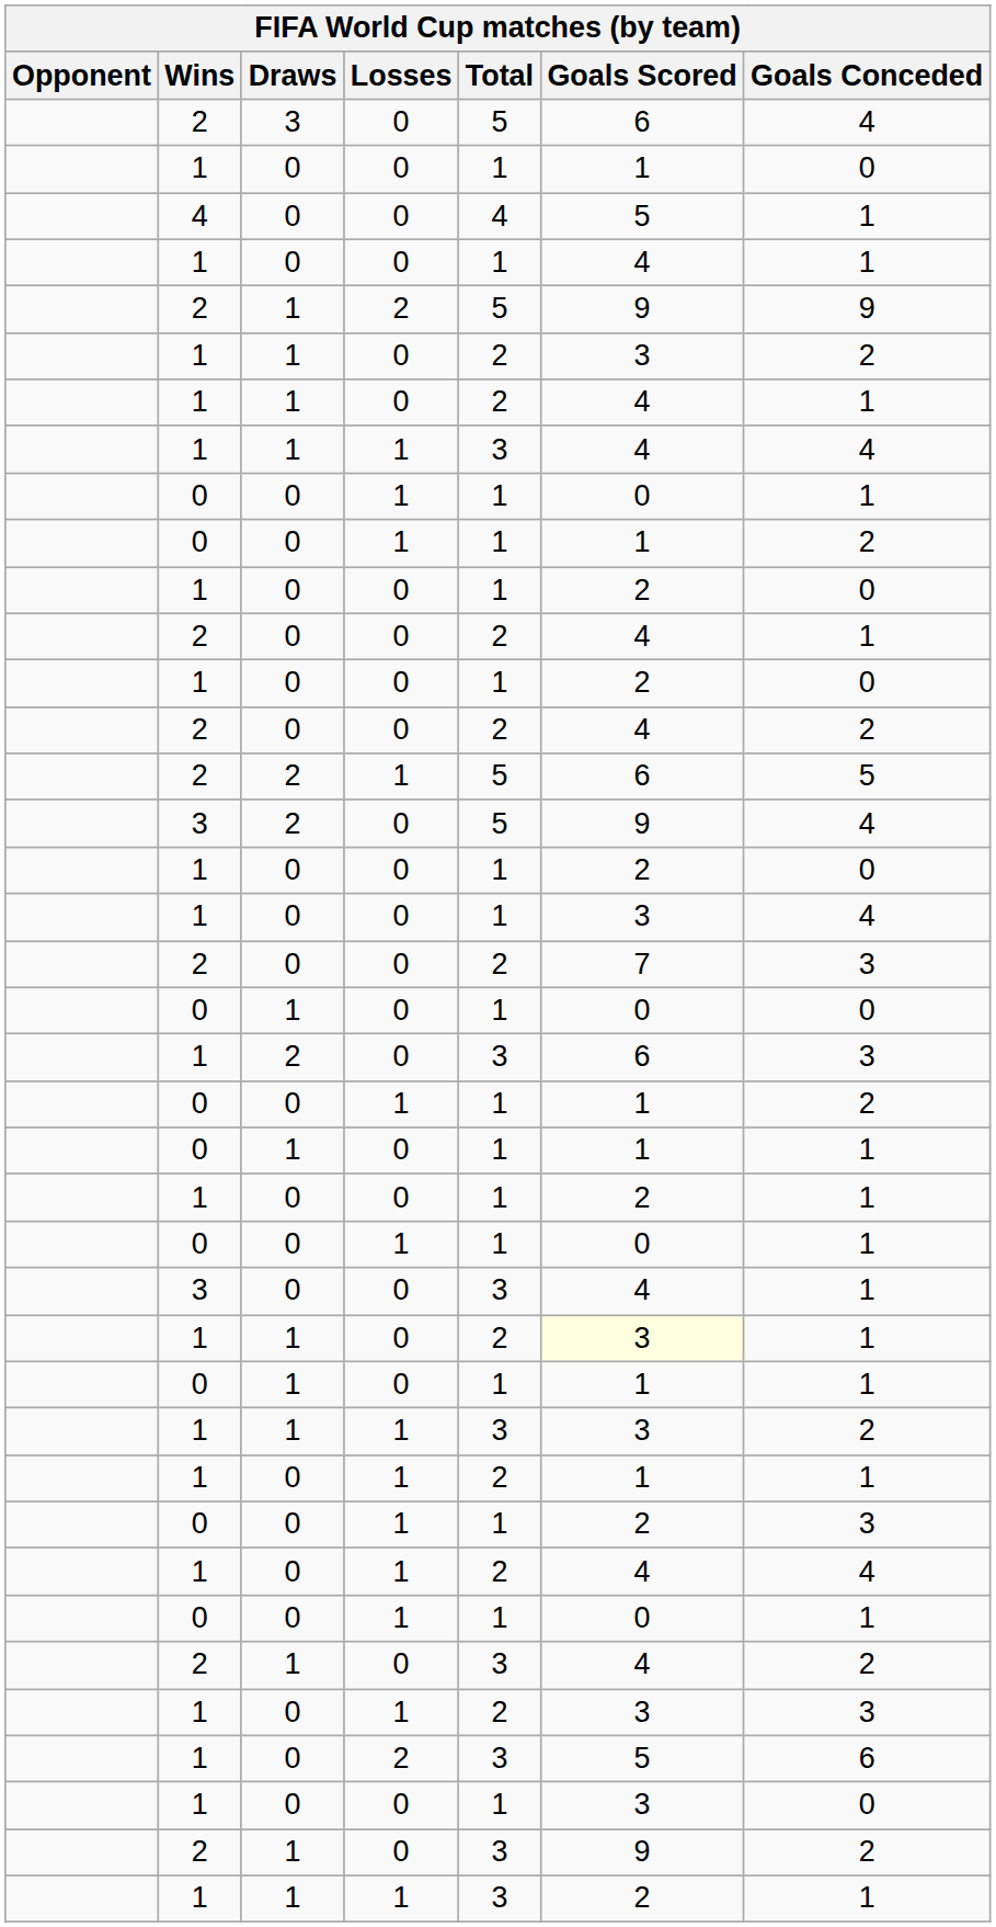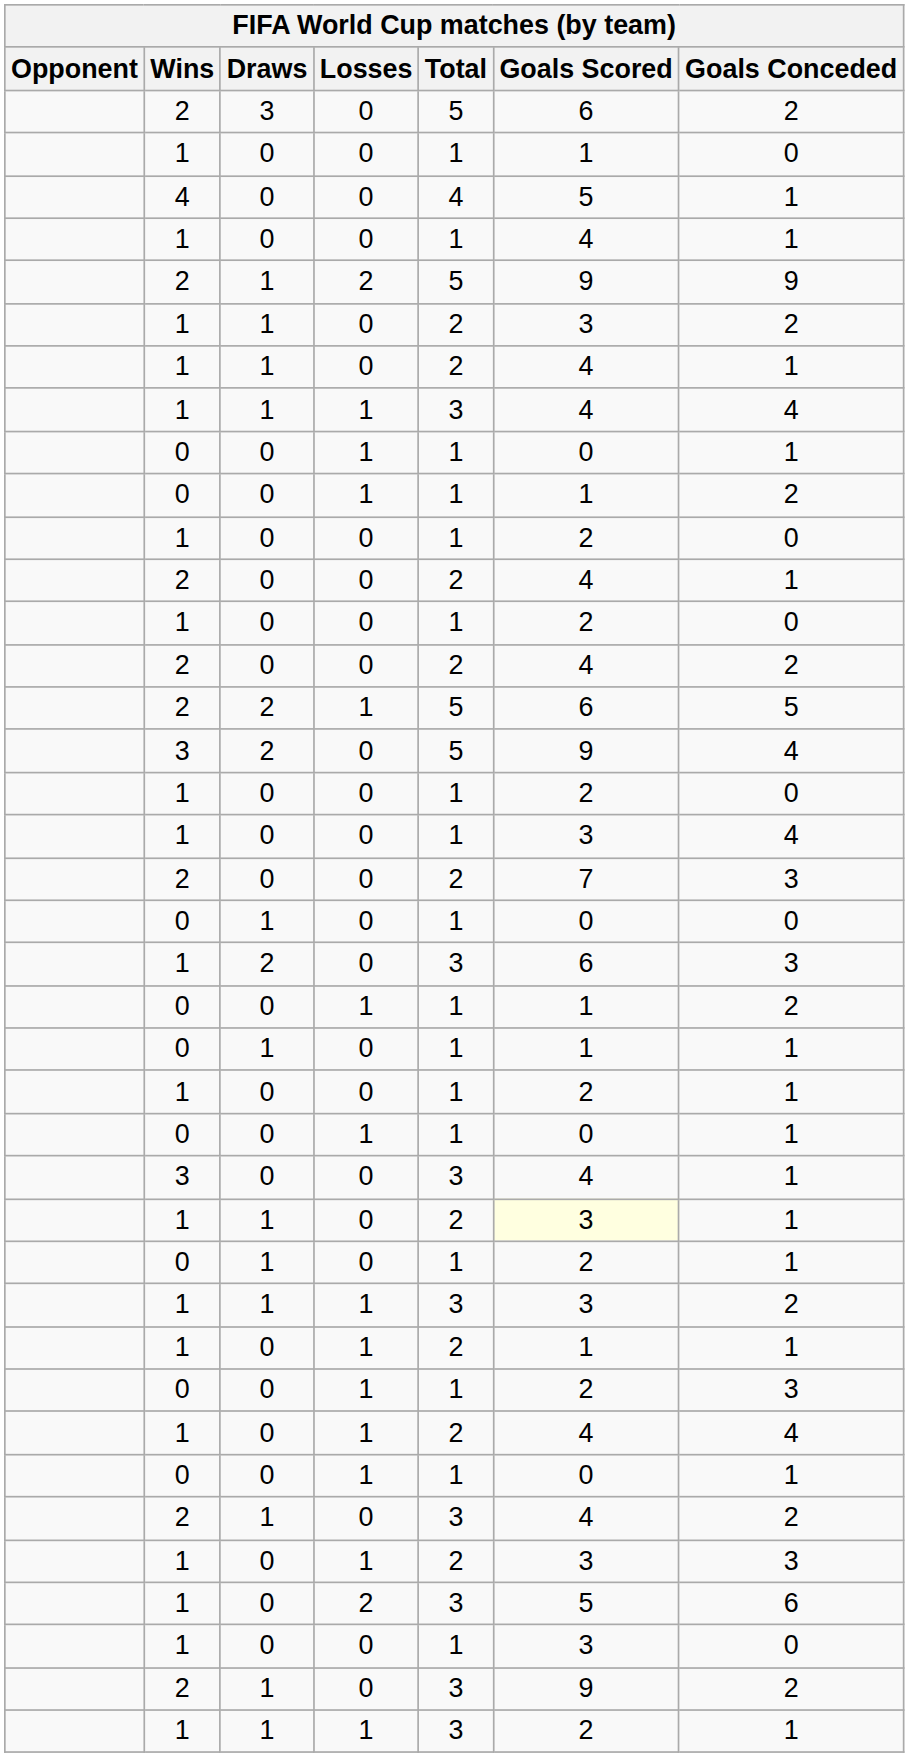row 3 | Goals Conceded: 4 -> 2
row 30 | Goals Scored: 1 -> 2
